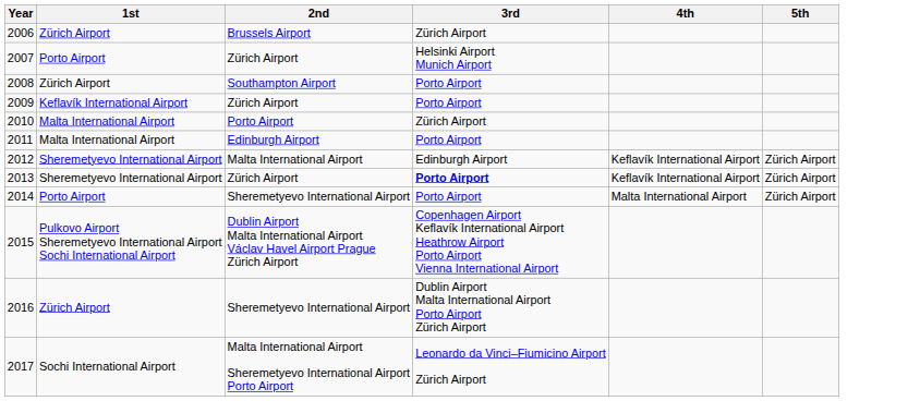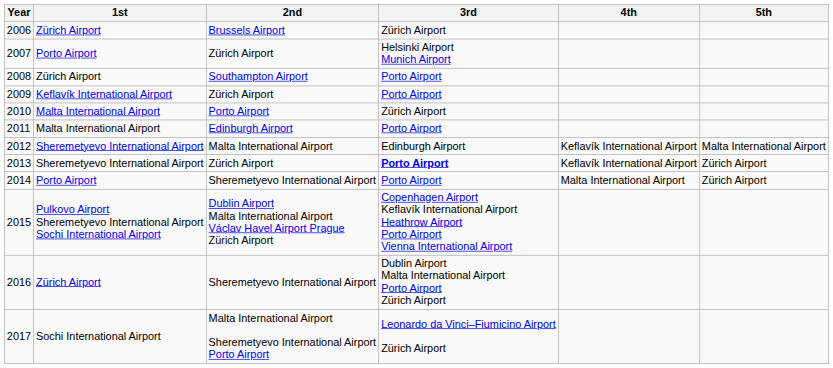2012 | 5th: Zürich Airport -> Malta International Airport
